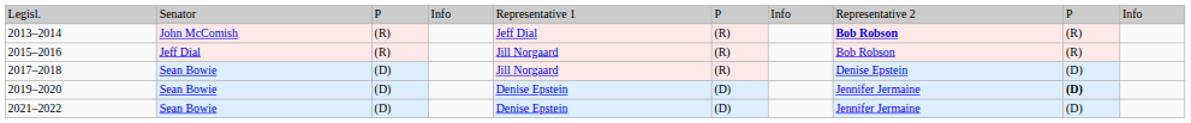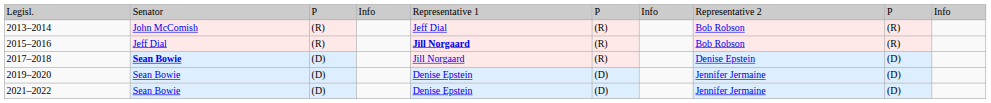2013–2014 | column 8: bold -> normal
2015–2016 | column 5: normal -> bold
2017–2018 | column 2: normal -> bold
2019–2020 | column 9: bold -> normal
